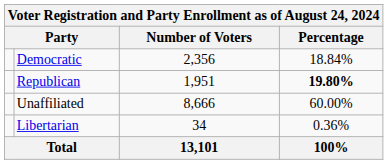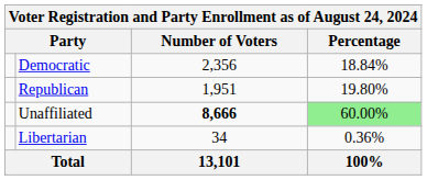Republican | Percentage: bold -> normal
Unaffiliated | Number of Voters: normal -> bold
Unaffiliated | Percentage: no background -> lightgreen background
